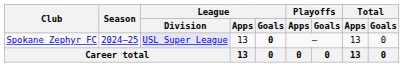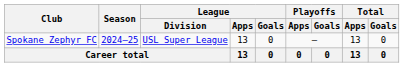Spokane Zephyr FC | League / Division: lavender background -> no background
Spokane Zephyr FC | League / Goals: bold -> normal
